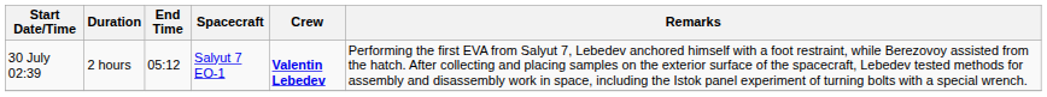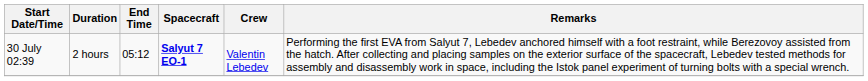30 July 02:39 | Spacecraft: normal -> bold
30 July 02:39 | Crew: bold -> normal
